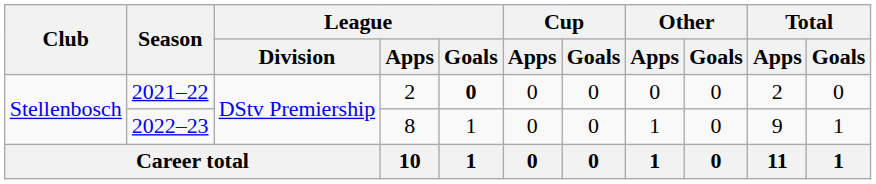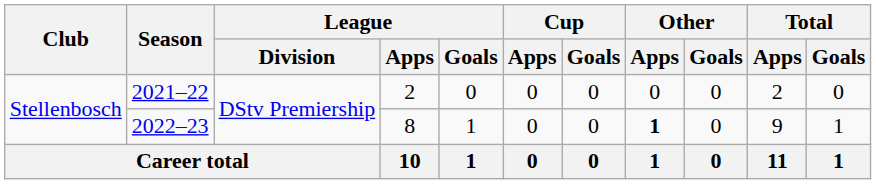2021–22 | League / Goals: bold -> normal
2022–23 | Other / Apps: normal -> bold
